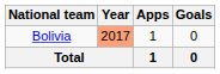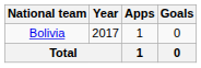Bolivia | Year: lightsalmon background -> no background
